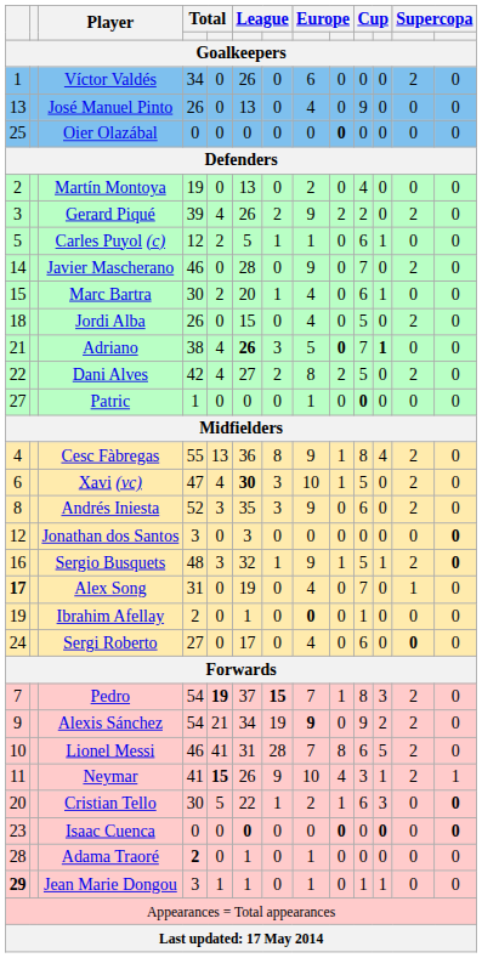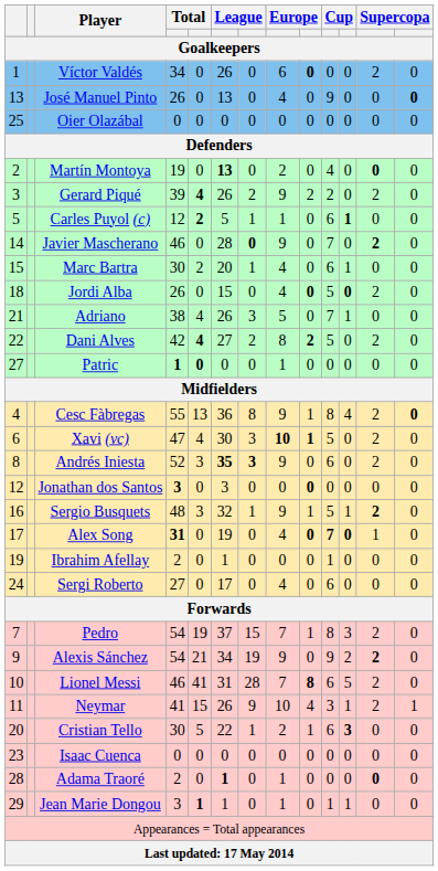Víctor Valdés | column 9: normal -> bold
José Manuel Pinto | column 13: normal -> bold
Oier Olazábal | column 9: bold -> normal
Martín Montoya | column 6: normal -> bold
Martín Montoya | column 12: normal -> bold
Gerard Piqué | column 5: normal -> bold
Carles Puyol (c) | column 5: normal -> bold
Carles Puyol (c) | column 11: normal -> bold
Javier Mascherano | column 7: normal -> bold
Javier Mascherano | column 12: normal -> bold
Jordi Alba | column 9: normal -> bold
Jordi Alba | column 11: normal -> bold
Adriano | column 6: bold -> normal
Adriano | column 9: bold -> normal
Adriano | column 11: bold -> normal
Dani Alves | column 5: normal -> bold
Dani Alves | column 9: normal -> bold
Patric | column 4: normal -> bold
Patric | column 5: normal -> bold
Patric | column 10: bold -> normal
Cesc Fàbregas | column 13: normal -> bold
Xavi (vc) | column 6: bold -> normal
Xavi (vc) | column 8: normal -> bold
Xavi (vc) | column 9: normal -> bold
Andrés Iniesta | column 6: normal -> bold
Andrés Iniesta | column 7: normal -> bold
Jonathan dos Santos | column 4: normal -> bold
Jonathan dos Santos | column 9: normal -> bold
Jonathan dos Santos | column 13: bold -> normal
Sergio Busquets | column 12: normal -> bold
Sergio Busquets | column 13: bold -> normal
Alex Song | column 1: bold -> normal
Alex Song | column 4: normal -> bold
Alex Song | column 9: normal -> bold
Alex Song | column 10: normal -> bold
Alex Song | column 11: normal -> bold
Ibrahim Afellay | column 8: bold -> normal
Sergi Roberto | column 12: bold -> normal
Pedro | column 5: bold -> normal
Pedro | column 7: bold -> normal
Alexis Sánchez | column 8: bold -> normal
Alexis Sánchez | column 12: normal -> bold
Lionel Messi | column 9: normal -> bold
Neymar | column 5: bold -> normal
Cristian Tello | column 11: normal -> bold
Cristian Tello | column 13: bold -> normal
Isaac Cuenca | column 6: bold -> normal
Isaac Cuenca | column 9: bold -> normal
Isaac Cuenca | column 11: bold -> normal
Isaac Cuenca | column 13: bold -> normal
Adama Traoré | column 4: bold -> normal
Adama Traoré | column 6: normal -> bold
Adama Traoré | column 12: normal -> bold
Jean Marie Dongou | column 1: bold -> normal
Jean Marie Dongou | column 5: normal -> bold
